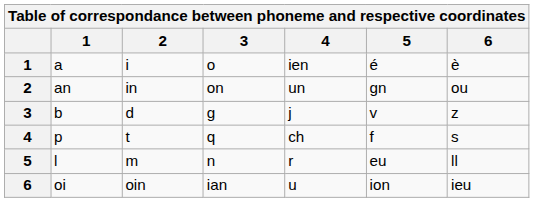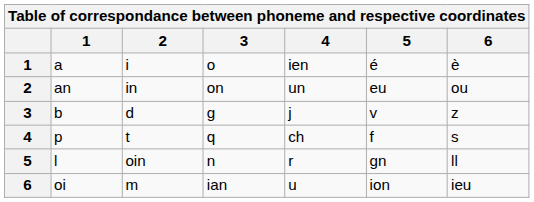row 4 | 5: gn -> eu
row 7 | 2: m -> oin
row 7 | 5: eu -> gn
row 8 | 2: oin -> m
